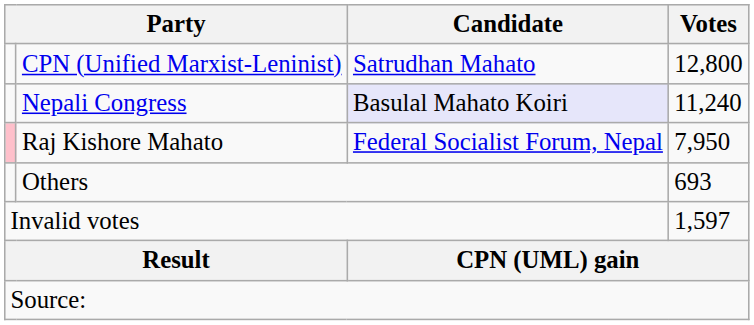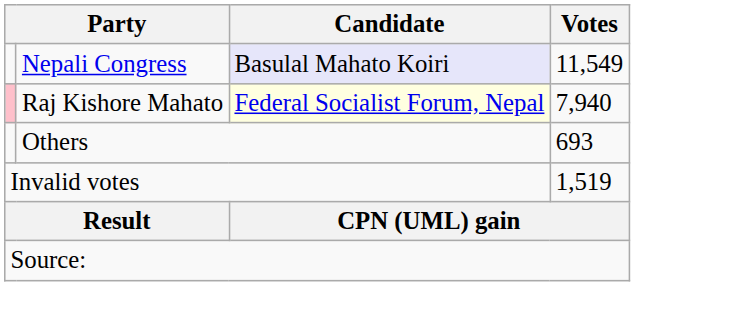- row: CPN (Unified Marxist-Leninist) | Satrudhan Mahato | 12,800
Nepali Congress | Votes: 11,240 -> 11,549
Raj Kishore Mahato | Candidate: no background -> lightyellow background
Raj Kishore Mahato | Votes: 7,950 -> 7,940
Invalid votes | Votes: 1,597 -> 1,519
